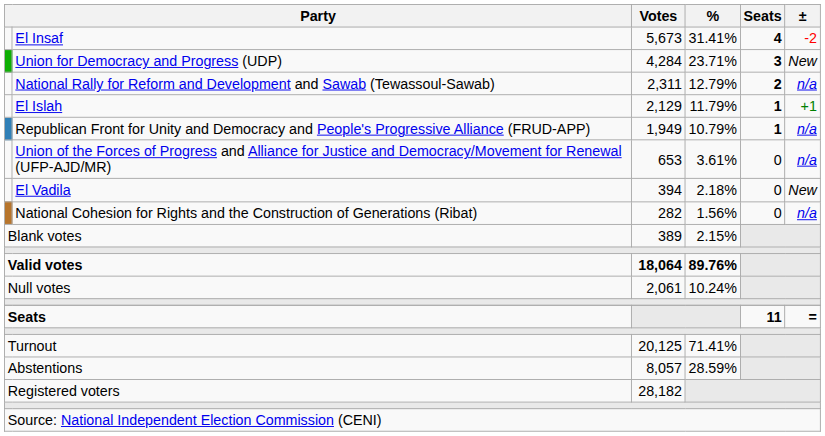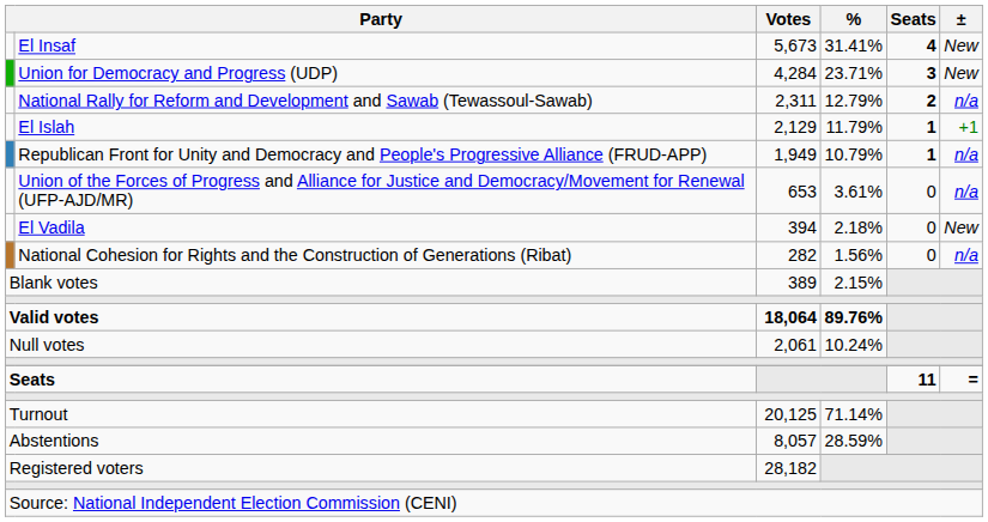El Insaf | ±: -2 -> New
Turnout | %: 71.41% -> 71.14%
